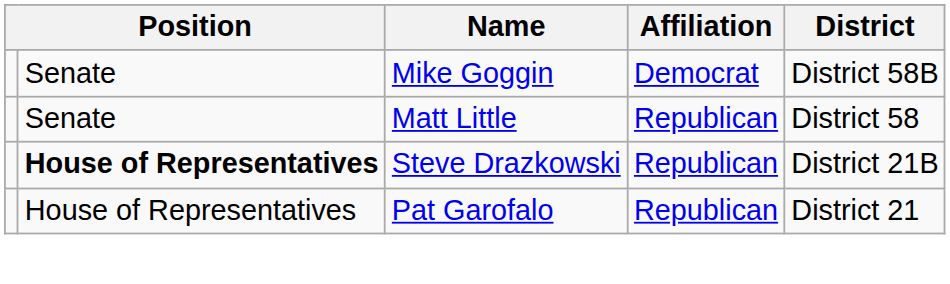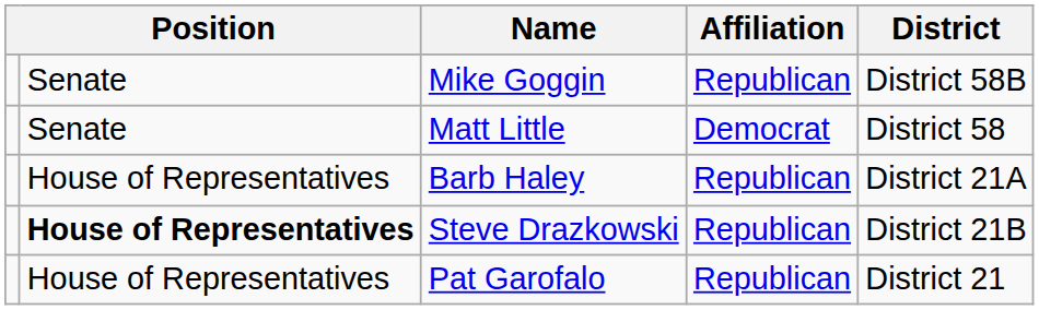Mike Goggin | Affiliation: Democrat -> Republican
Matt Little | Affiliation: Republican -> Democrat
+ row: House of Representatives | Barb Haley | Republican | District 21A
